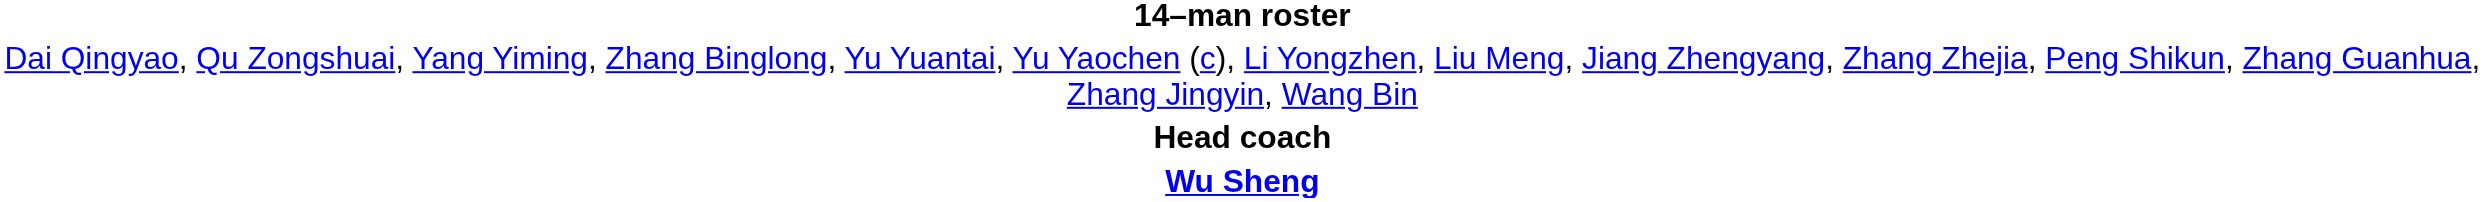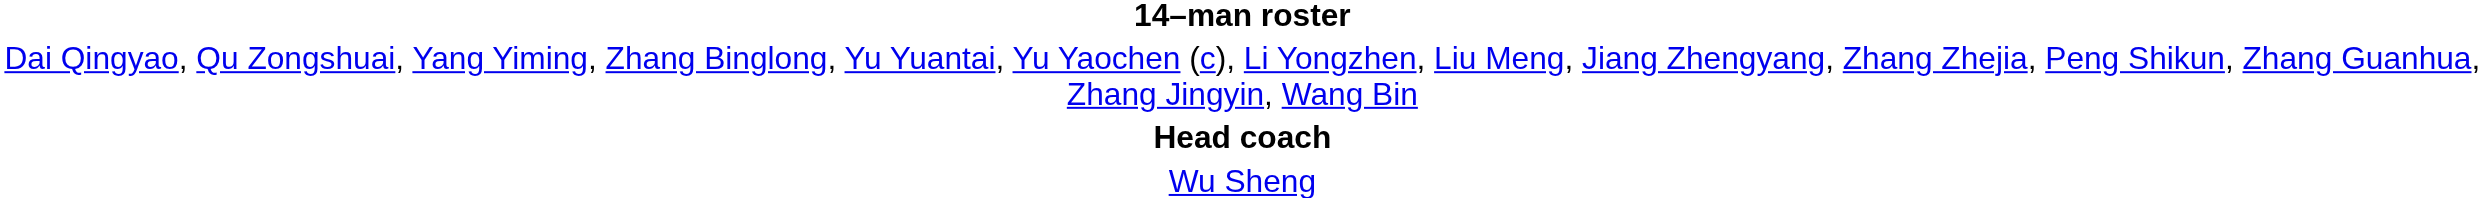row 4 | column 1: bold -> normal
